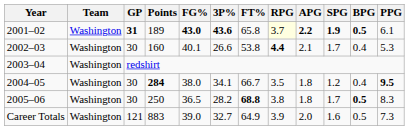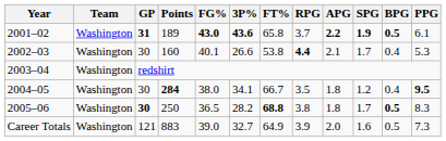2001–02 | RPG: lightyellow background -> no background
2005–06 | GP: normal -> bold
